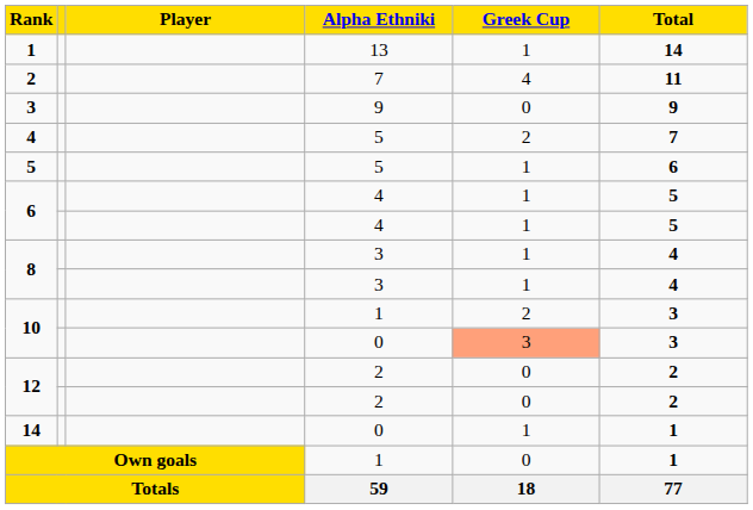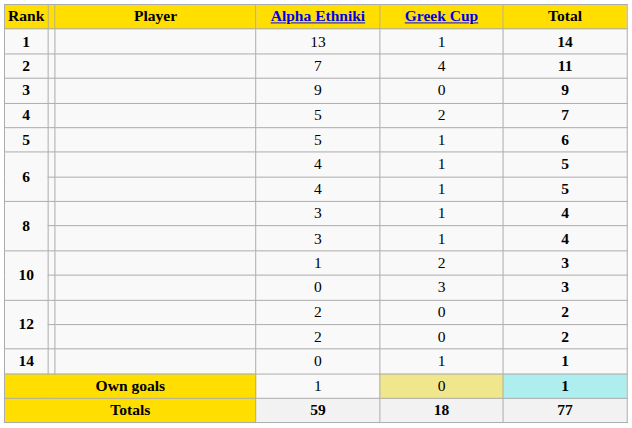10 / 0 | Greek Cup: lightsalmon background -> no background
Own goals | Greek Cup: no background -> khaki background
Own goals | Total: no background -> paleturquoise background
